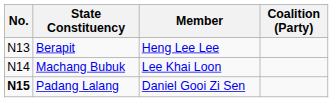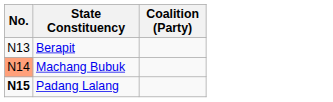- column: Member | Heng Lee Lee | Lee Khai Loon | Daniel Gooi Zi Sen
Machang Bubuk | No.: no background -> lightsalmon background
